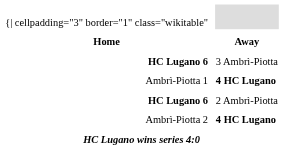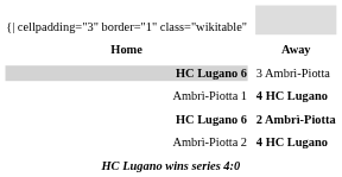HC Lugano 6 / 3 Ambrì-Piotta | column 1: no background -> lightgrey background
HC Lugano 6 / 2 Ambrì-Piotta | column 2: normal -> bold
